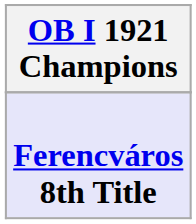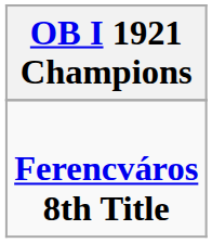row 2 | column 1: lavender background -> no background
